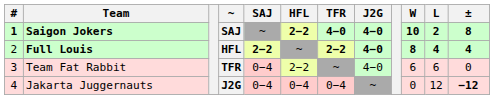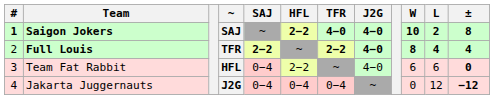Full Louis | ~: HFL -> TFR
Team Fat Rabbit | ~: TFR -> HFL
Team Fat Rabbit | ±: normal -> bold
